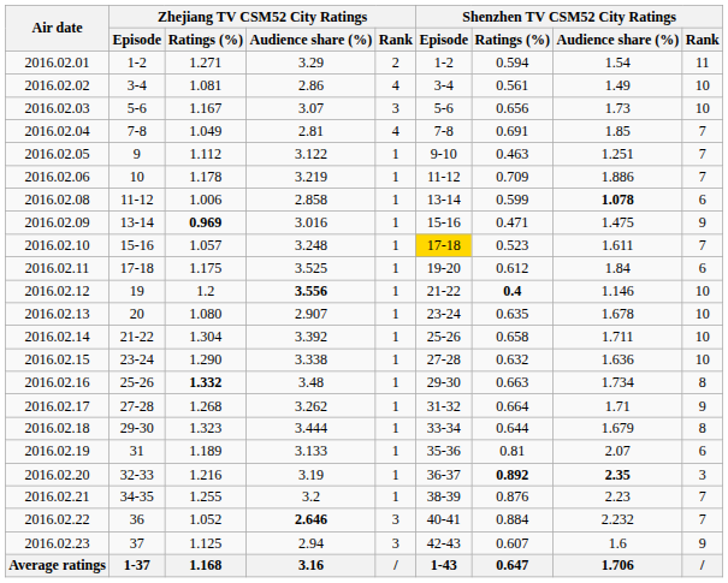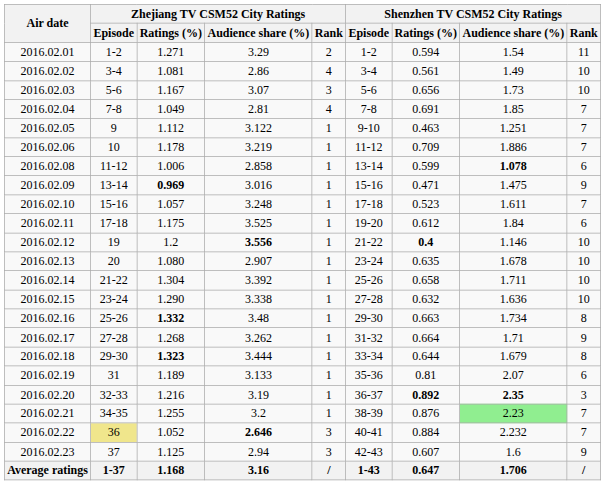2016.02.10 | Shenzhen TV CSM52 City Ratings / Episode: gold background -> no background
2016.02.18 | Zhejiang TV CSM52 City Ratings / Ratings (%): normal -> bold
2016.02.21 | Shenzhen TV CSM52 City Ratings / Audience share (%): no background -> lightgreen background
2016.02.22 | Zhejiang TV CSM52 City Ratings / Episode: no background -> khaki background
